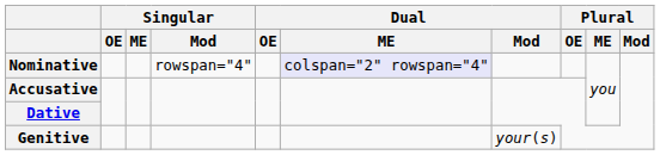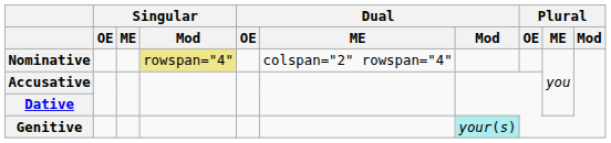Nominative | Singular / Mod: no background -> khaki background
Nominative | Dual / ME: lavender background -> no background
Genitive | Dual / Mod: no background -> paleturquoise background
